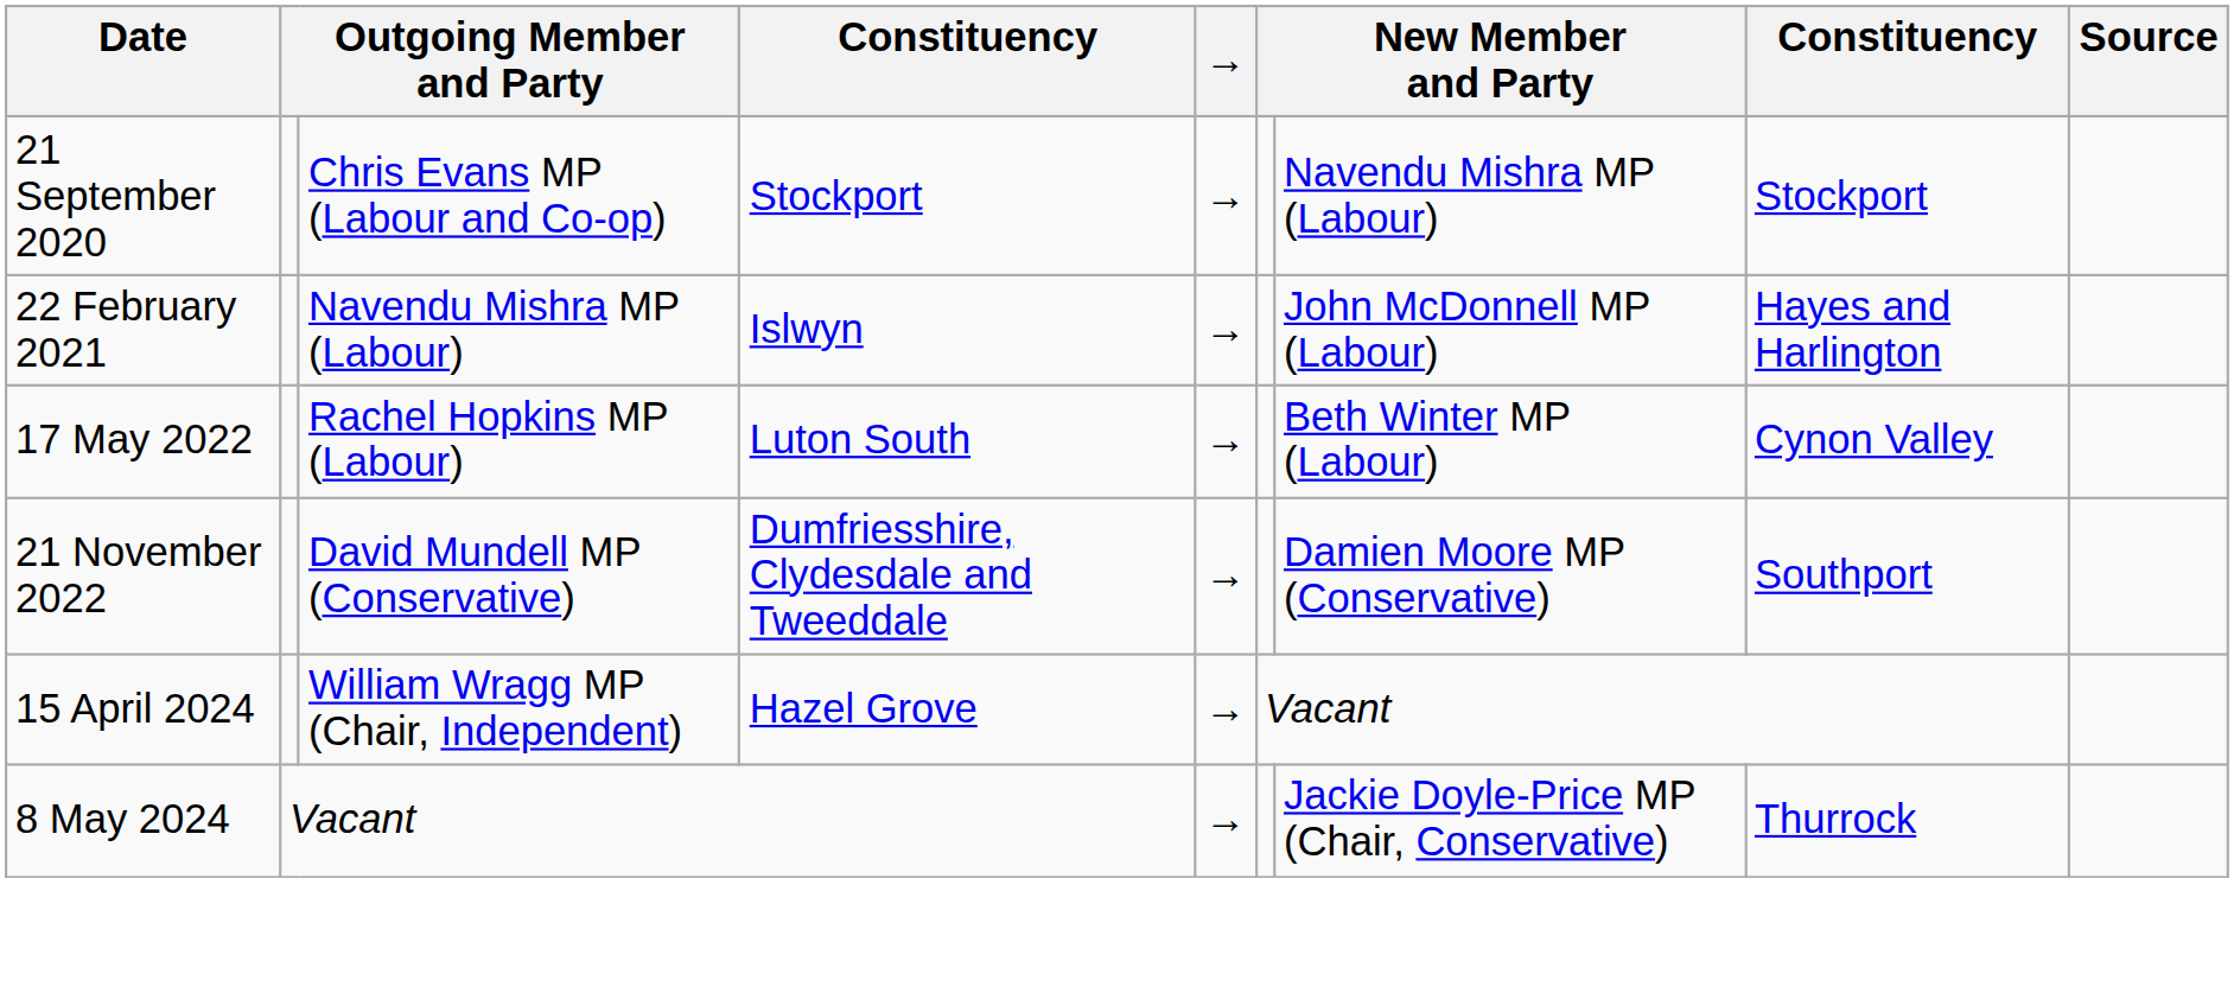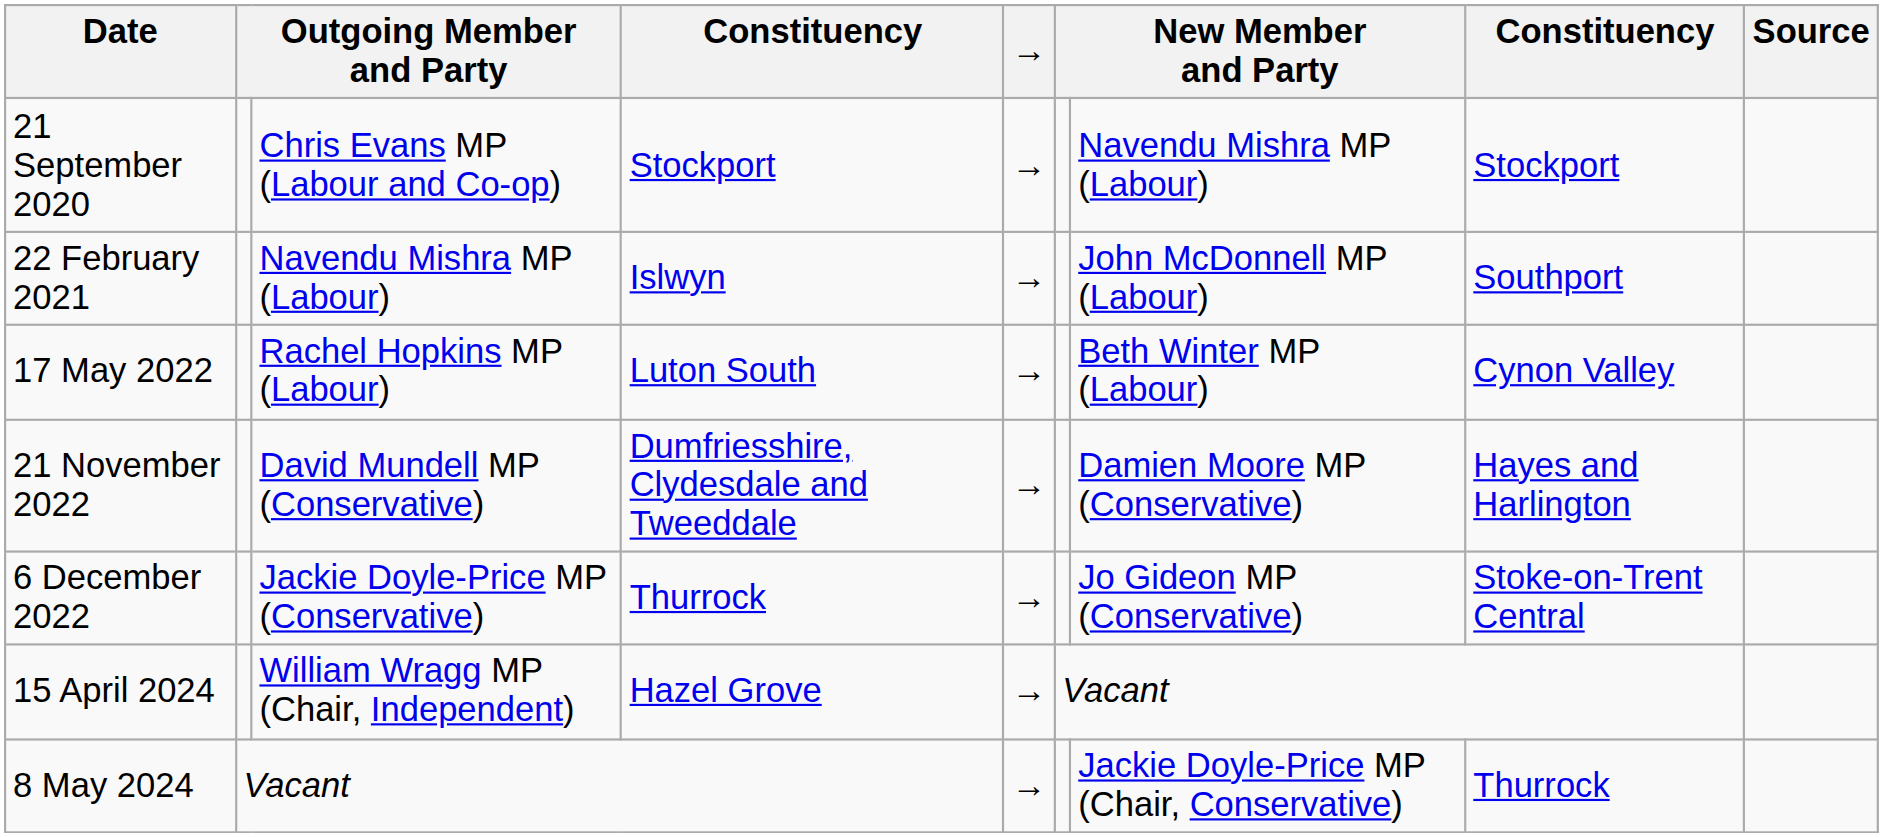22 February 2021 | column 8: Hayes and Harlington -> Southport
21 November 2022 | column 8: Southport -> Hayes and Harlington
+ row: 6 December 2022 | Jackie Doyle-Price MP (Conservative) | Thurrock | → | Jo Gideon MP (Conservative) | Stoke-on-Trent Central
